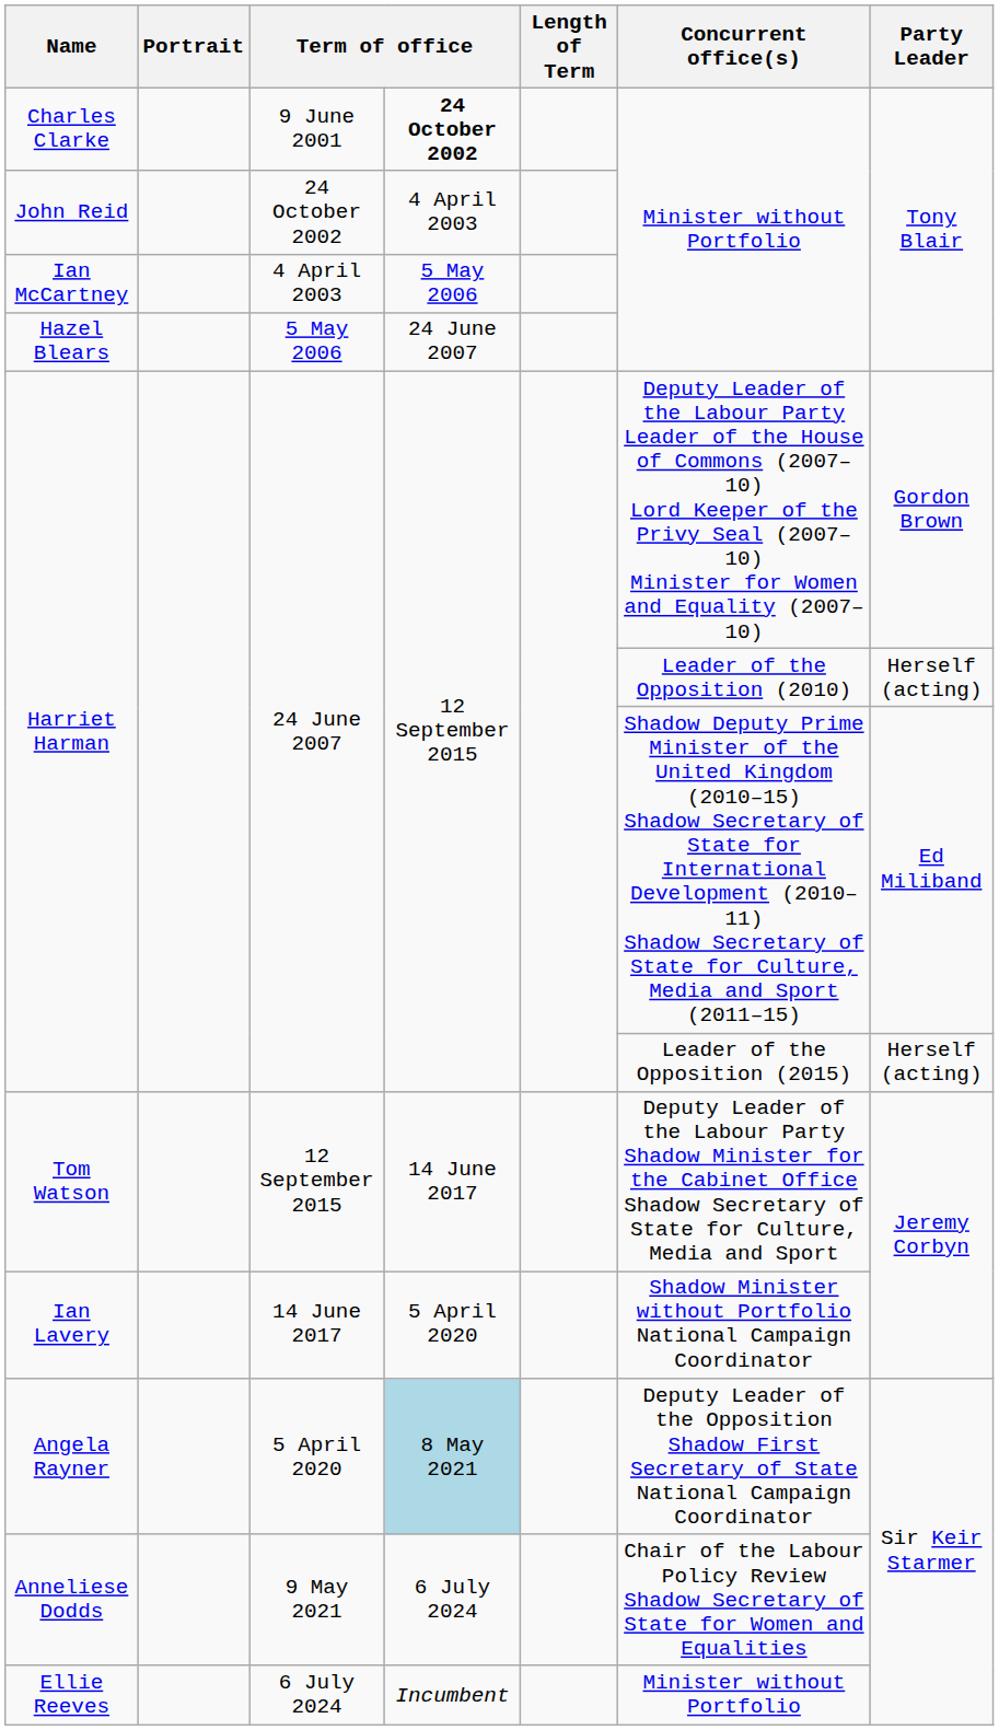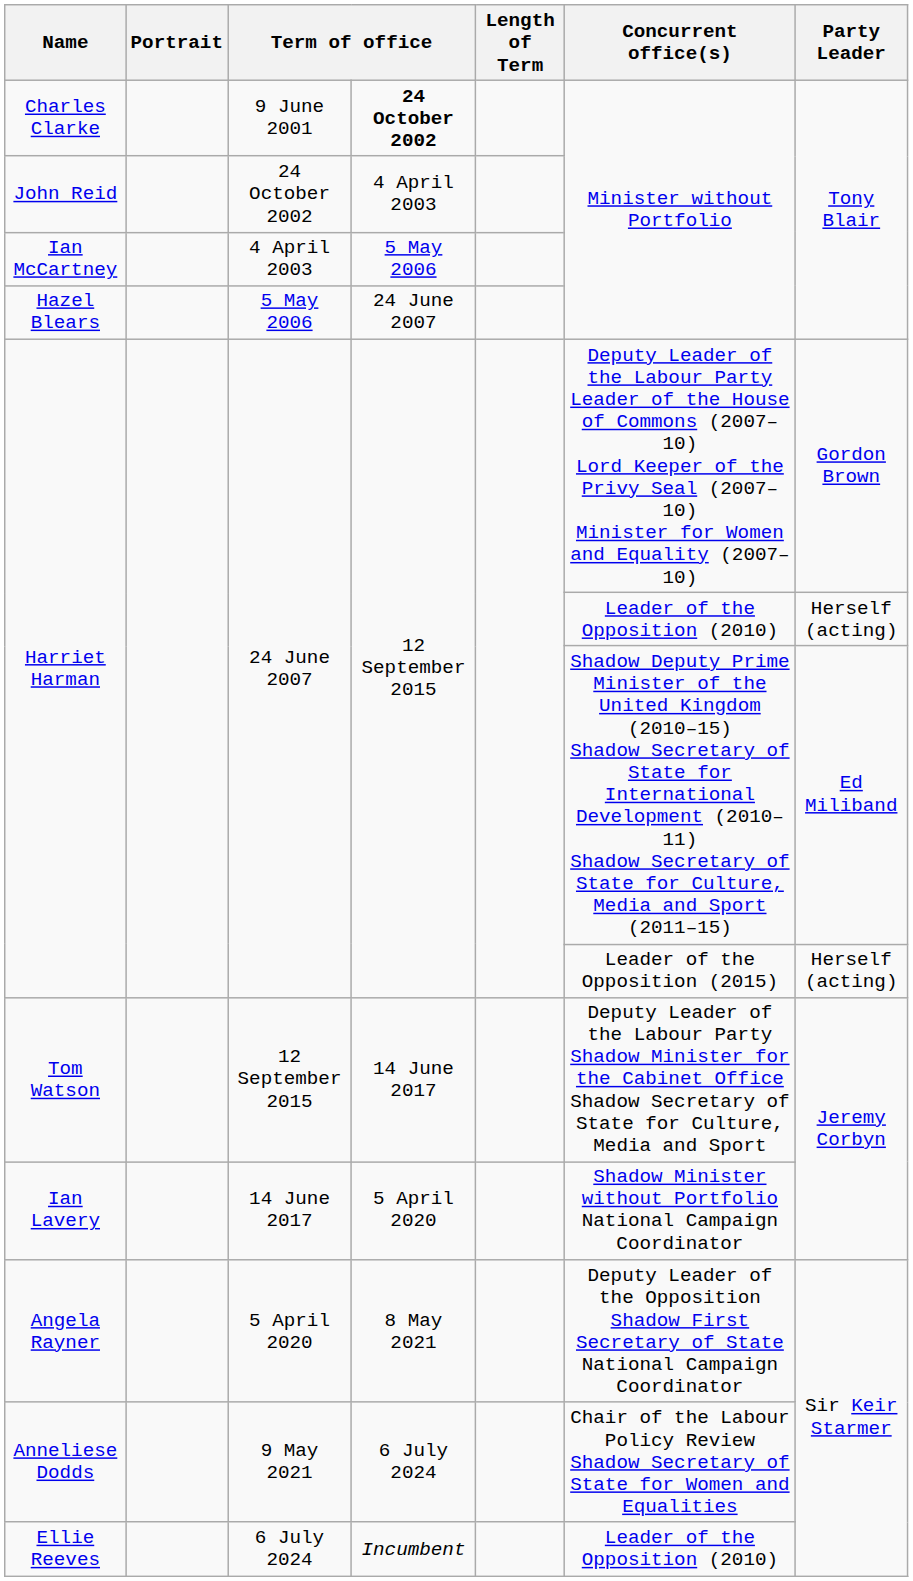Angela Rayner | column 4: lightblue background -> no background
Ellie Reeves | Concurrent office(s): Minister without Portfolio -> Leader of the Opposition (2010)
